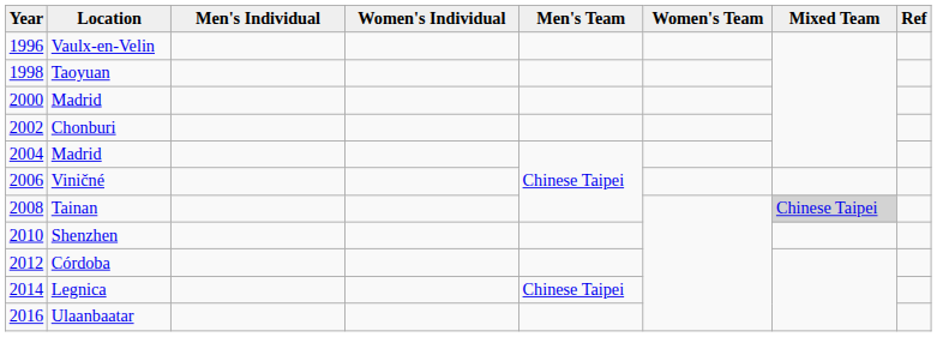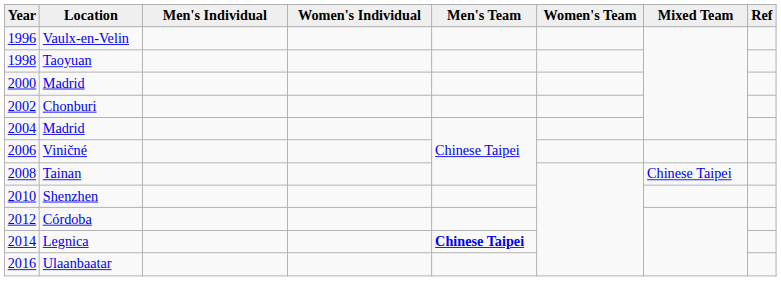Tainan | Mixed Team: lightgrey background -> no background
Legnica | Men's Team: normal -> bold
